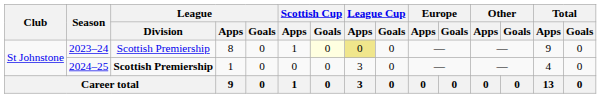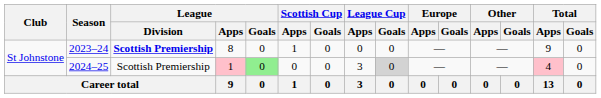2023–24 | League / Division: normal -> bold
2023–24 | Scottish Cup / Goals: lightyellow background -> no background
2023–24 | League Cup / Apps: khaki background -> no background
2024–25 | League / Division: bold -> normal
2024–25 | League / Apps: no background -> pink background
2024–25 | League / Goals: no background -> lightgreen background
2024–25 | League Cup / Goals: no background -> lightgrey background
2024–25 | Total / Apps: no background -> pink background
